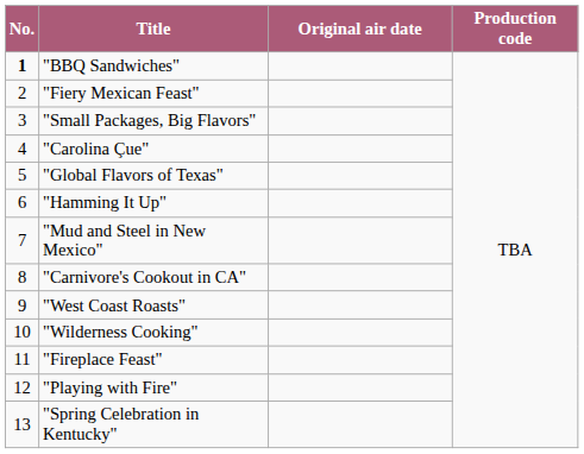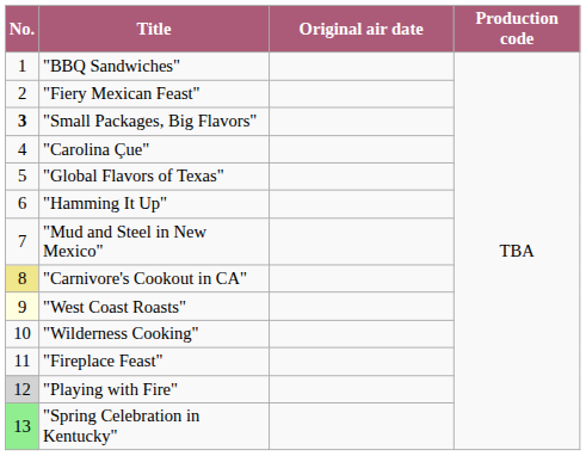"BBQ Sandwiches" | No.: bold -> normal
"Small Packages, Big Flavors" | No.: normal -> bold
"Carnivore's Cookout in CA" | No.: no background -> khaki background
"West Coast Roasts" | No.: no background -> lightyellow background
"Playing with Fire" | No.: no background -> lightgrey background
"Spring Celebration in Kentucky" | No.: no background -> lightgreen background
